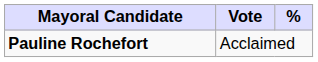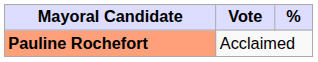Pauline Rochefort | Mayoral Candidate: no background -> lightsalmon background
